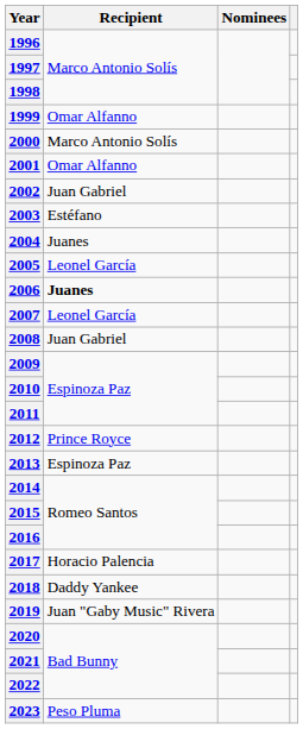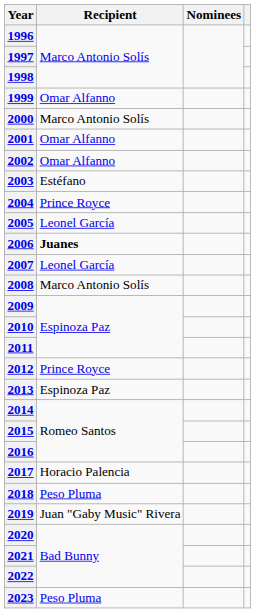2002 | Recipient: Juan Gabriel -> Omar Alfanno
2004 | Recipient: Juanes -> Prince Royce
2008 | Recipient: Juan Gabriel -> Marco Antonio Solís
2018 | Recipient: Daddy Yankee -> Peso Pluma
